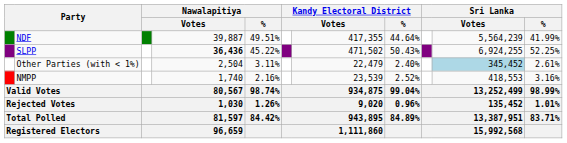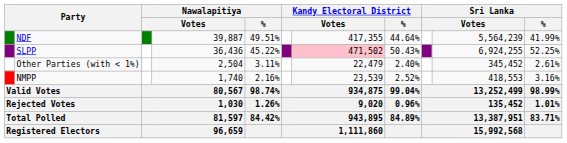SLPP | column 4: bold -> normal
SLPP | column 7: no background -> pink background
Other Parties (with < 1%) | column 10: lightblue background -> no background
